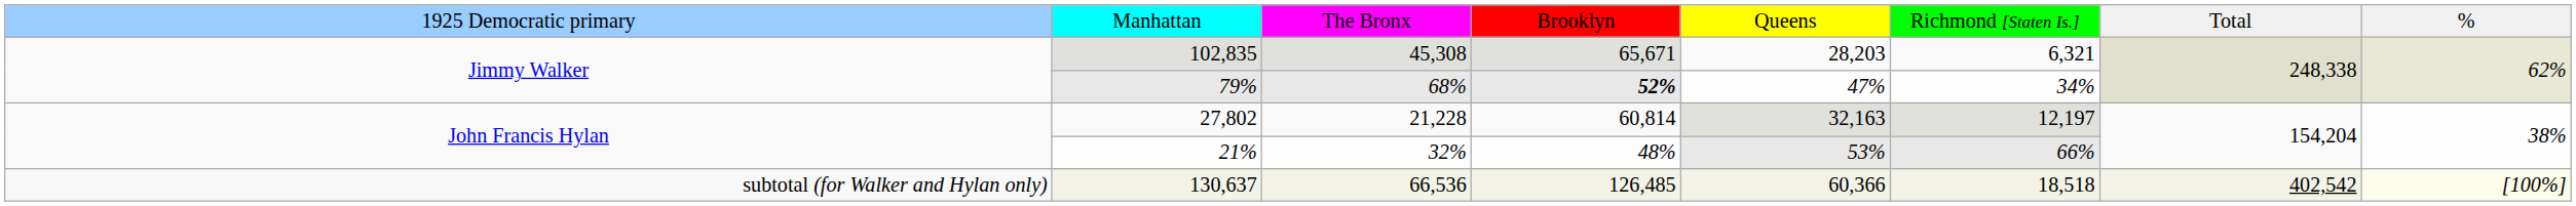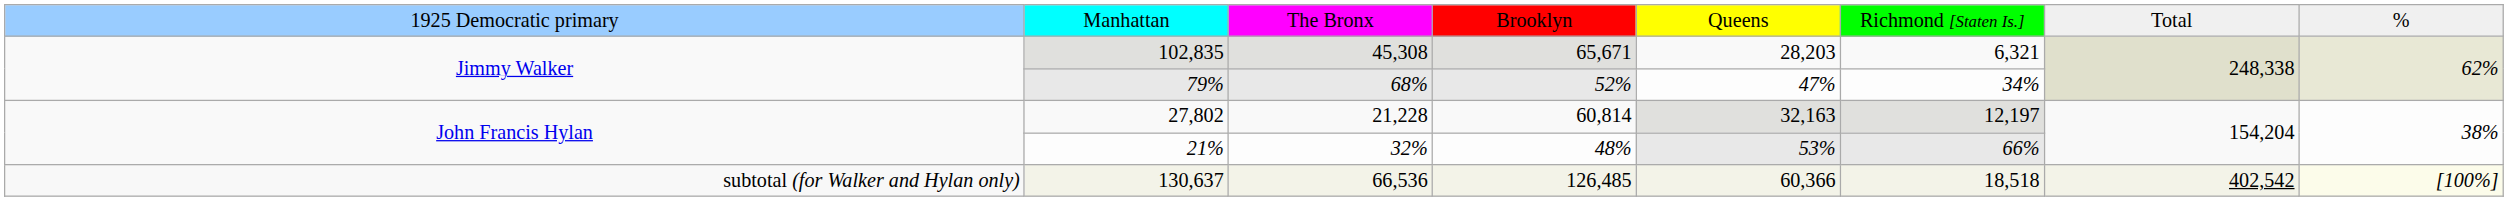79% | column 4: bold -> normal
